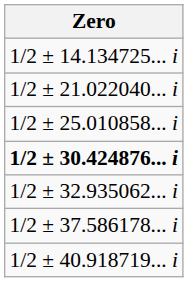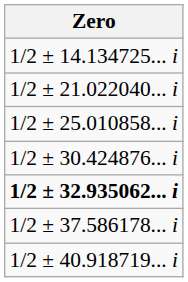row 5 | column 1: bold -> normal
row 6 | column 1: normal -> bold
